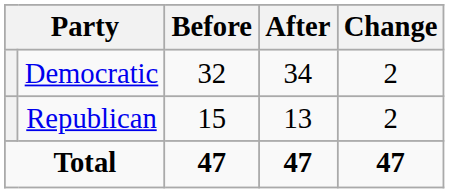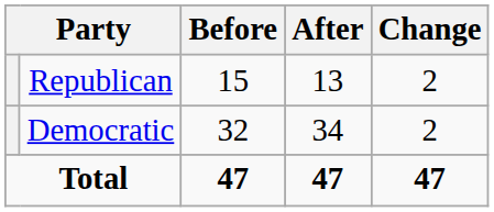rows swapped: Democratic <-> Republican
